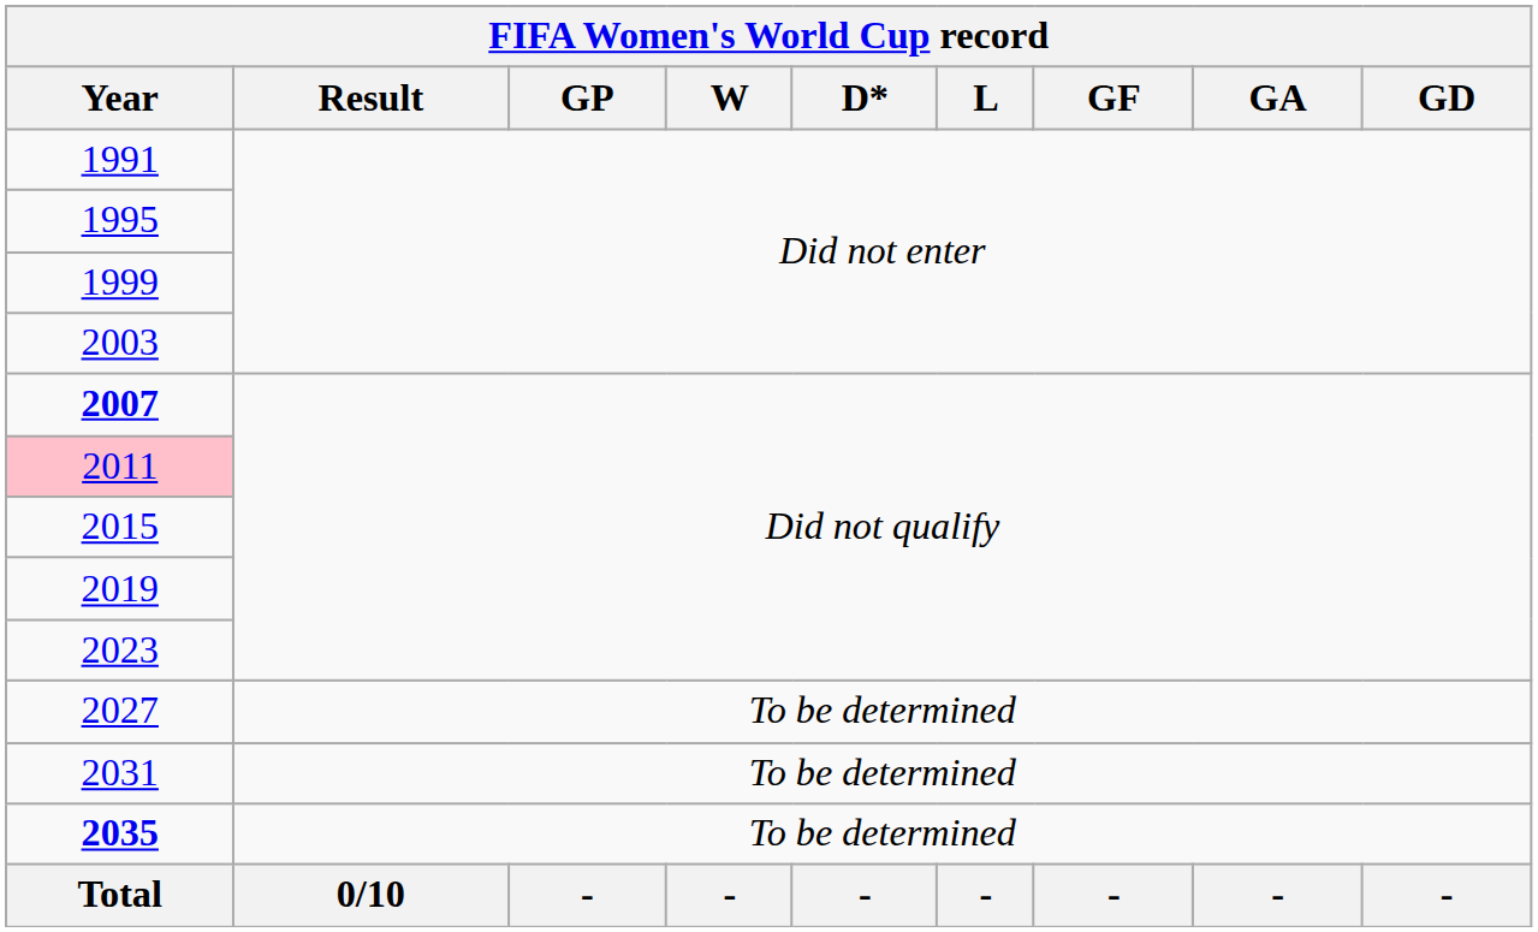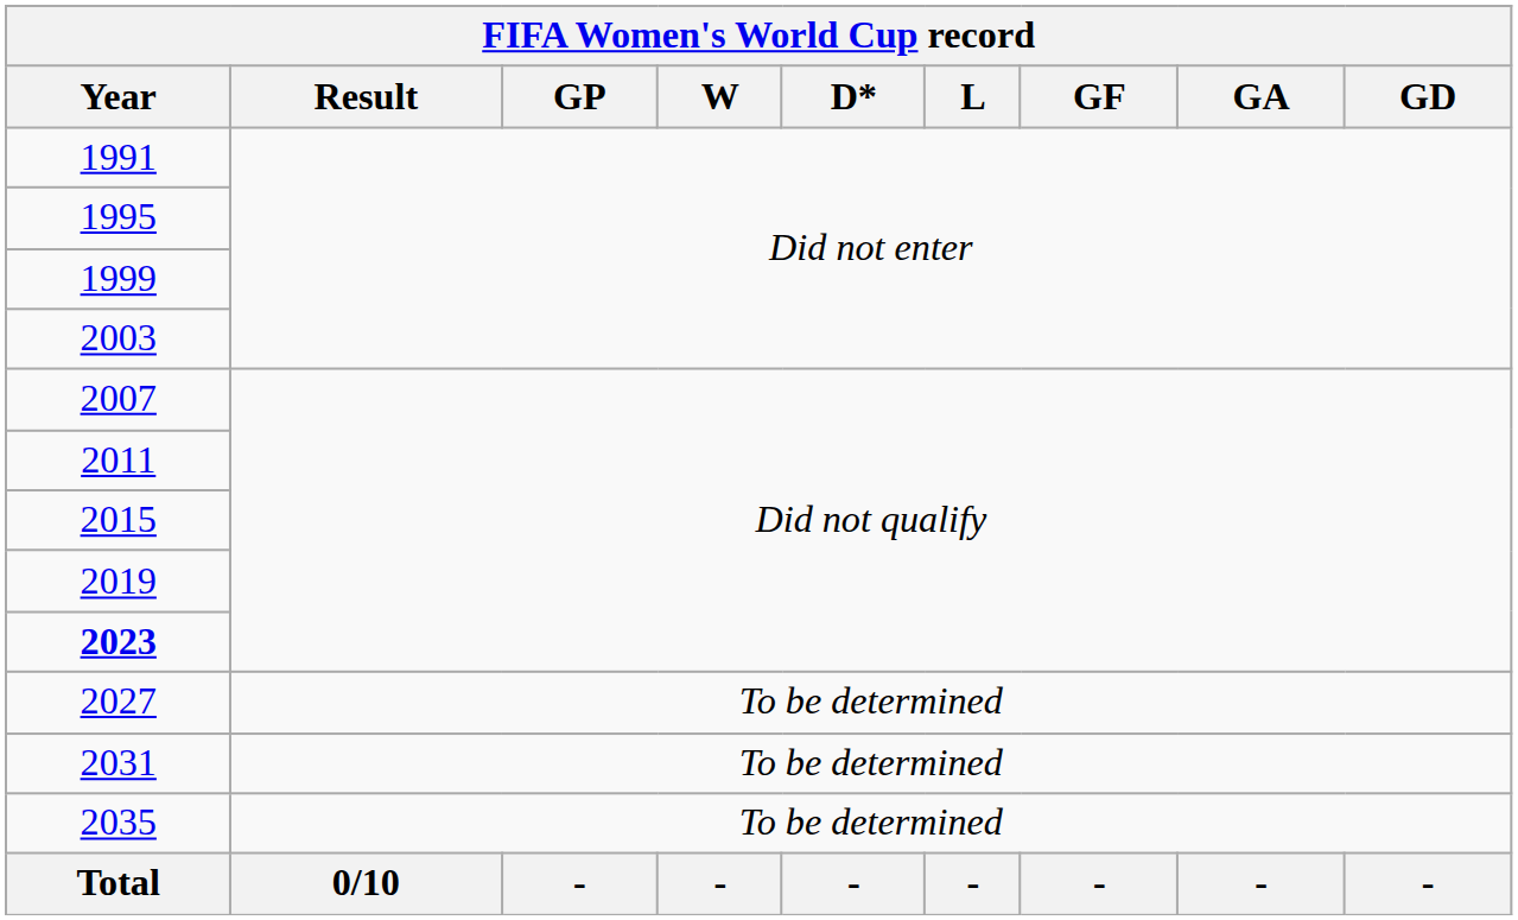2007 | Year: bold -> normal
2011 | Year: pink background -> no background
2023 | Year: normal -> bold
2035 | Year: bold -> normal
